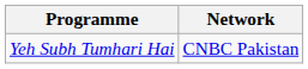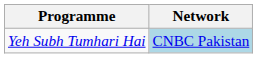Yeh Subh Tumhari Hai | Network: no background -> lightblue background
